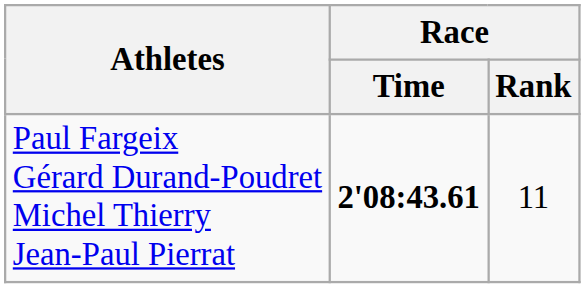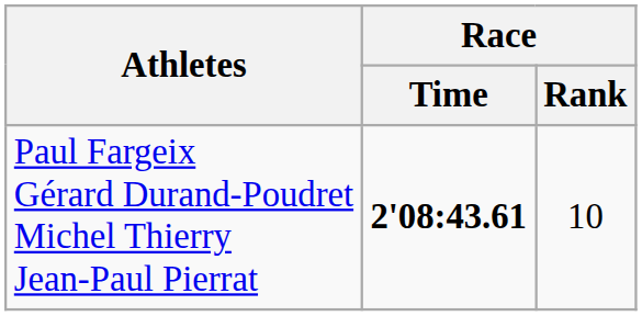row 3 | Race / Rank: 11 -> 10
